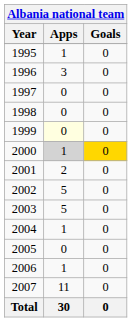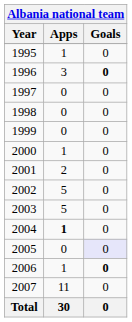1996 | Goals: normal -> bold
1999 | Apps: lightyellow background -> no background
2000 | Apps: lightgrey background -> no background
2000 | Goals: gold background -> no background
2004 | Apps: normal -> bold
2005 | Goals: no background -> lavender background
2006 | Goals: normal -> bold
